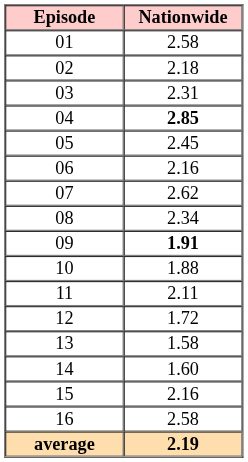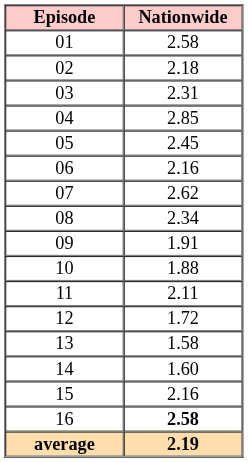04 | Nationwide: bold -> normal
09 | Nationwide: bold -> normal
16 | Nationwide: normal -> bold
